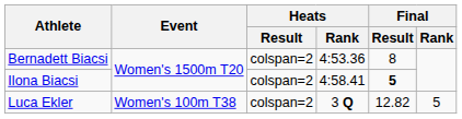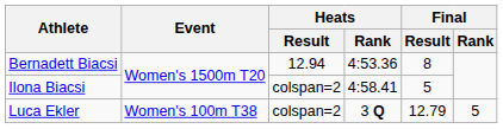Bernadett Biacsi | Heats / Result: colspan=2 -> 12.94
Ilona Biacsi | Final / Result: bold -> normal
Luca Ekler | Final / Result: 12.82 -> 12.79
